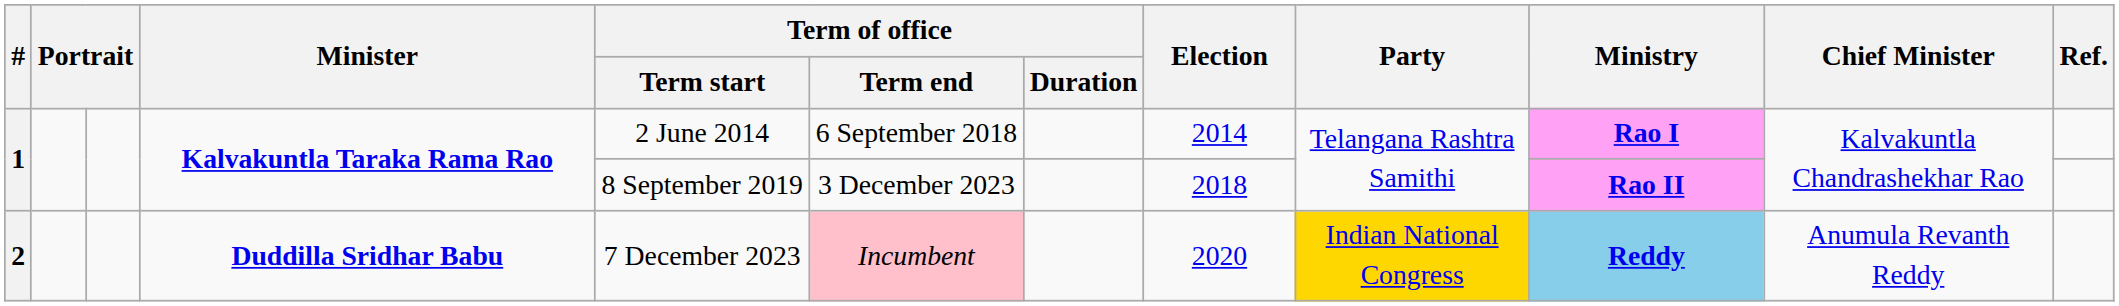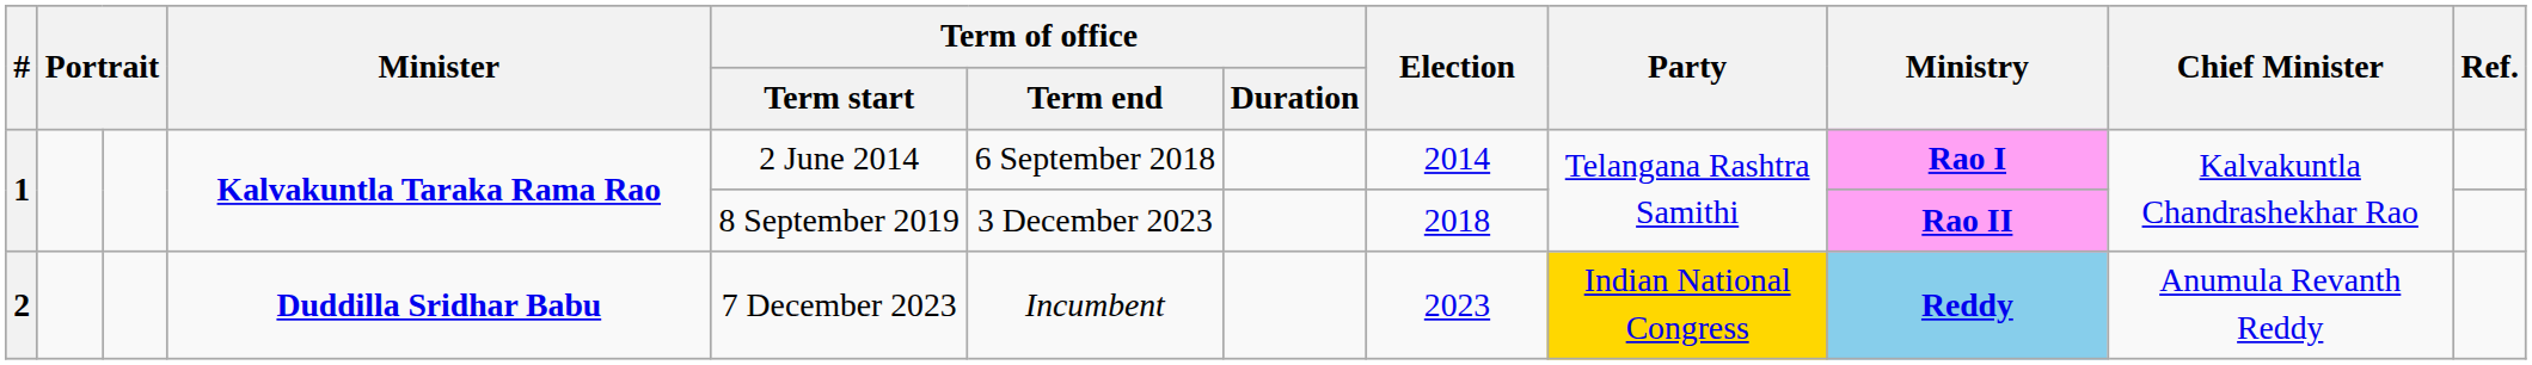2 | Term of office / Term end: pink background -> no background
2 | Election: 2020 -> 2023
